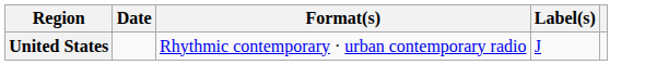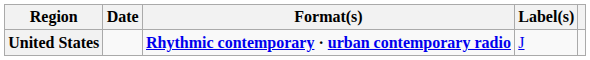United States | Format(s): normal -> bold
